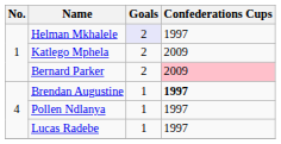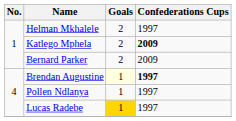Helman Mkhalele | Goals: lavender background -> no background
Katlego Mphela | Confederations Cups: normal -> bold
Bernard Parker | Confederations Cups: pink background -> no background
Brendan Augustine | Goals: no background -> lightyellow background
Lucas Radebe | Goals: no background -> gold background
